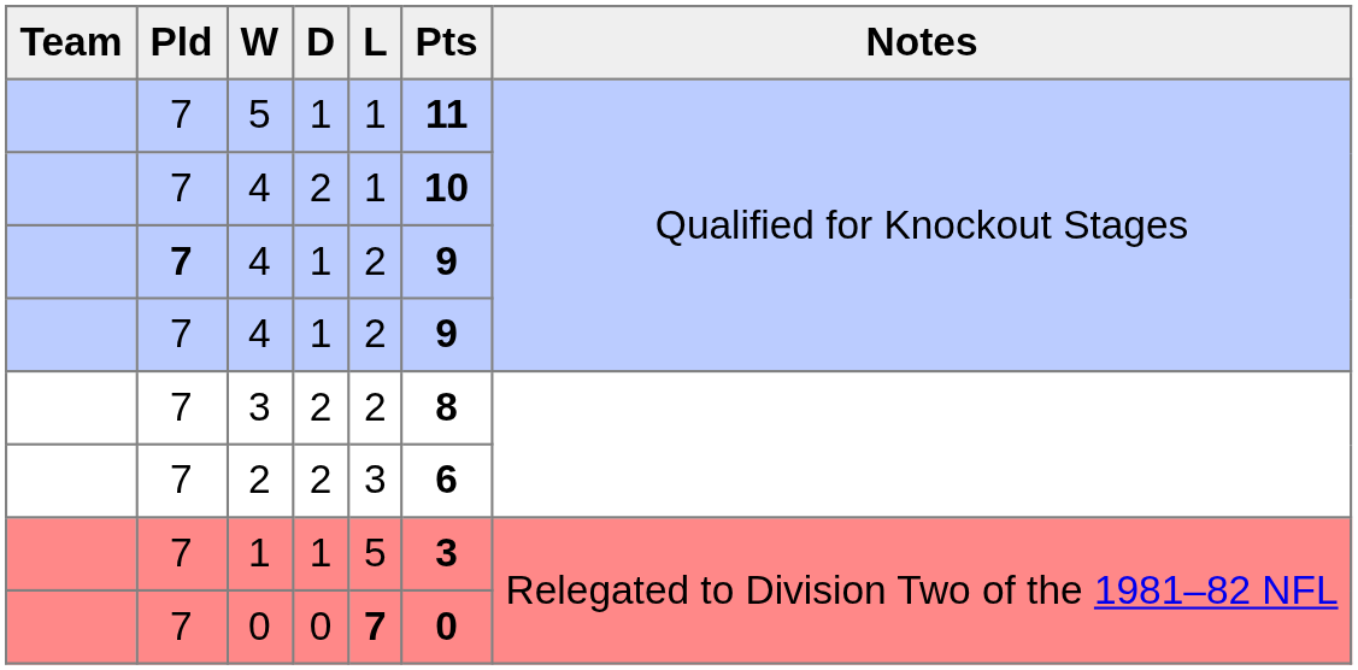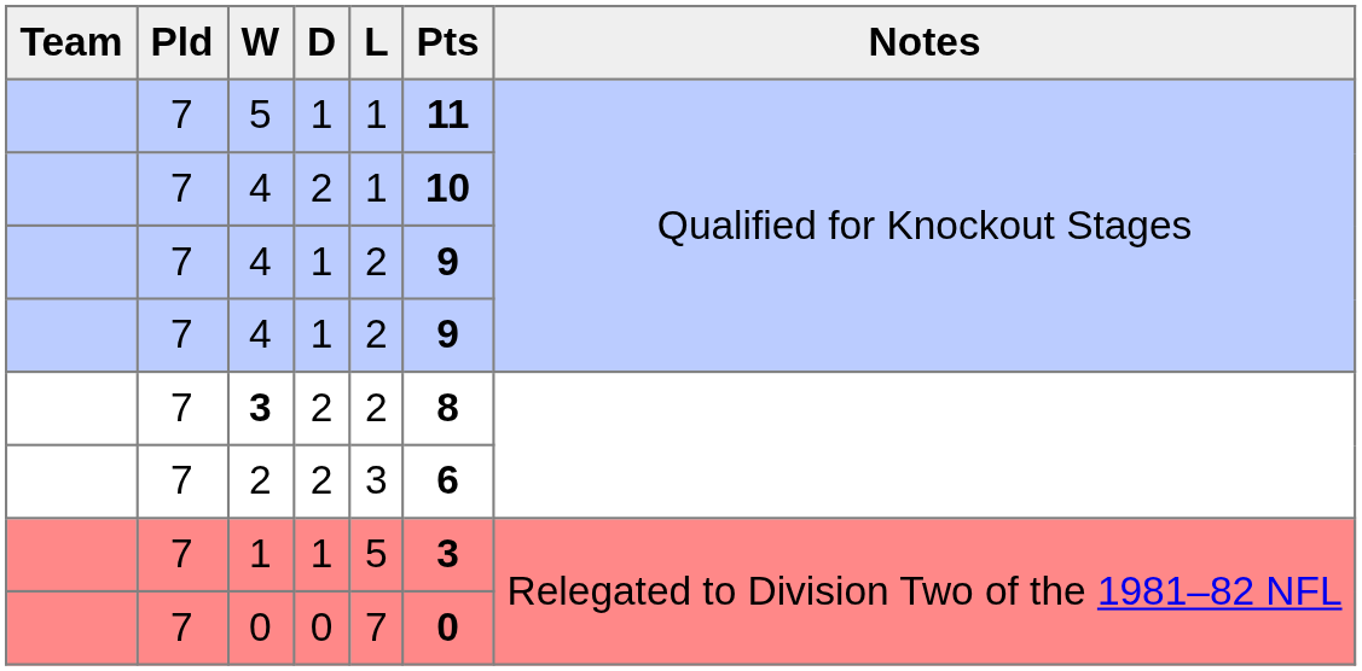row 4 | Pld: bold -> normal
row 6 | W: normal -> bold
row 9 | L: bold -> normal
